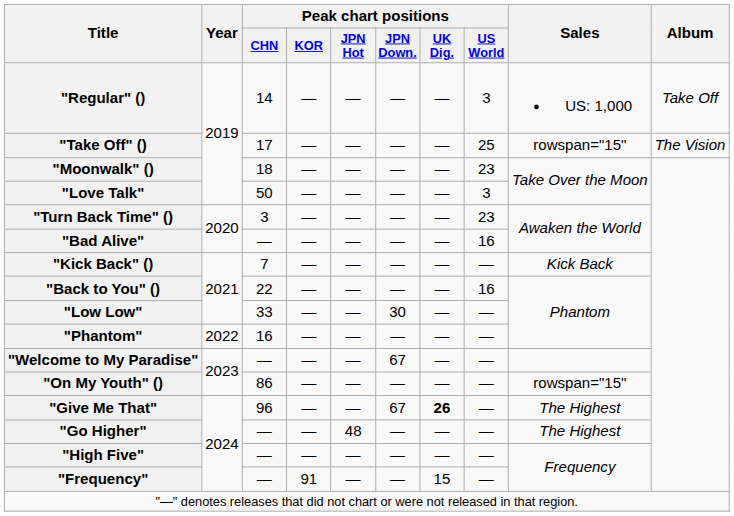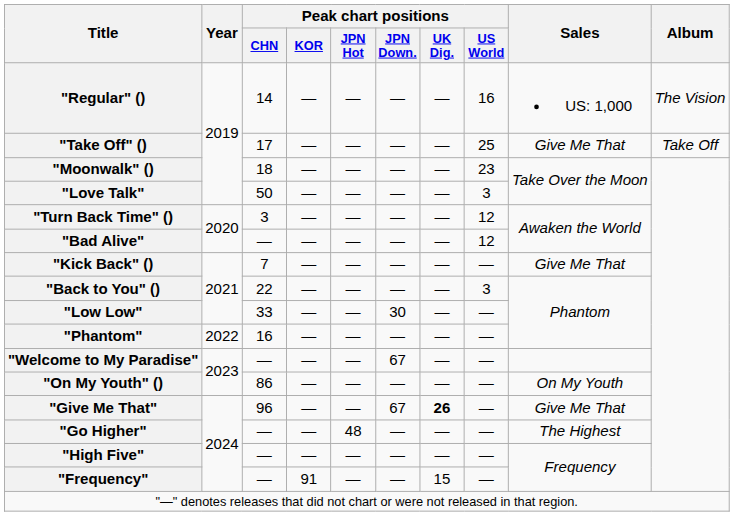"Regular" () | Peak chart positions / US World: 3 -> 16
"Regular" () | Album: Take Off -> The Vision
"Take Off" () | Sales: rowspan="15" -> Give Me That
"Take Off" () | Album: The Vision -> Take Off
"Turn Back Time" () | Peak chart positions / US World: 23 -> 12
"Bad Alive" | Peak chart positions / US World: 16 -> 12
"Kick Back" () | Sales: Kick Back -> Give Me That
"Back to You" () | Peak chart positions / US World: 16 -> 3
"On My Youth" () | Sales: rowspan="15" -> On My Youth
"Give Me That" | Sales: The Highest -> Give Me That
